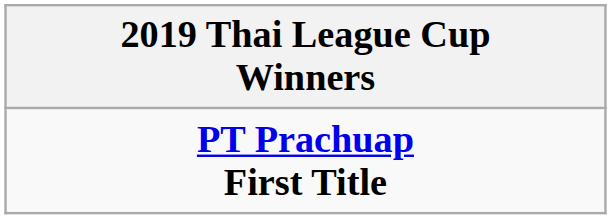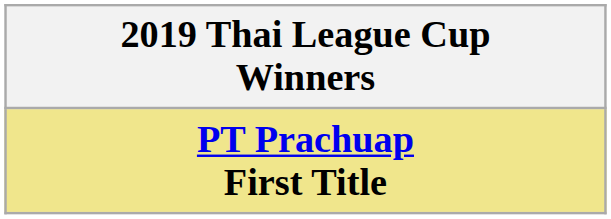row 2 | column 1: no background -> khaki background
